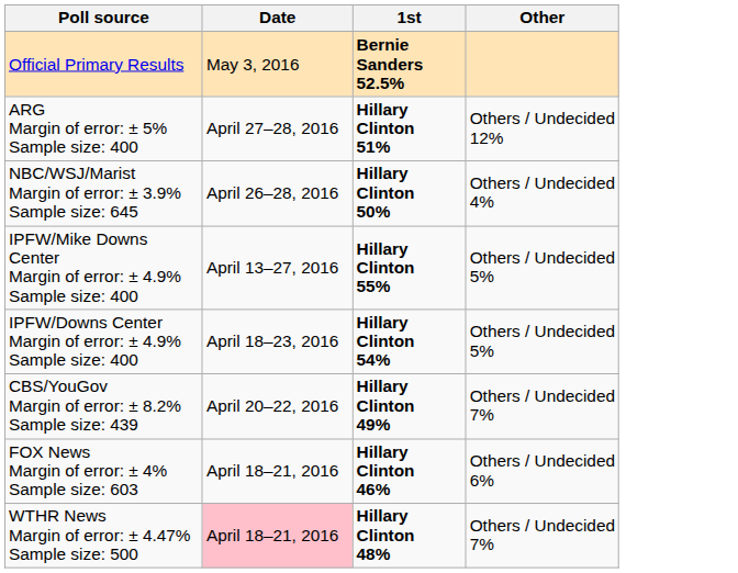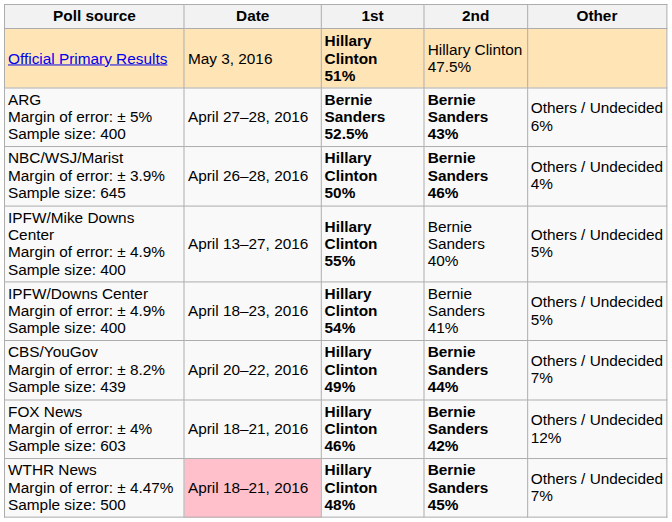+ column: 2nd | Hillary Clinton 47.5% | Bernie Sanders 43% | Bernie Sanders 46% | Bernie Sanders 40% | Bernie Sanders 41% | Bernie Sanders 44% | Bernie Sanders 42% | Bernie Sanders 45%
Official Primary Results | 1st: Bernie Sanders 52.5% -> Hillary Clinton 51%
ARG Margin of error: ± 5% Sample size: 400 | 1st: Hillary Clinton 51% -> Bernie Sanders 52.5%
ARG Margin of error: ± 5% Sample size: 400 | Other: Others / Undecided 12% -> Others / Undecided 6%
FOX News Margin of error: ± 4% Sample size: 603 | Other: Others / Undecided 6% -> Others / Undecided 12%
